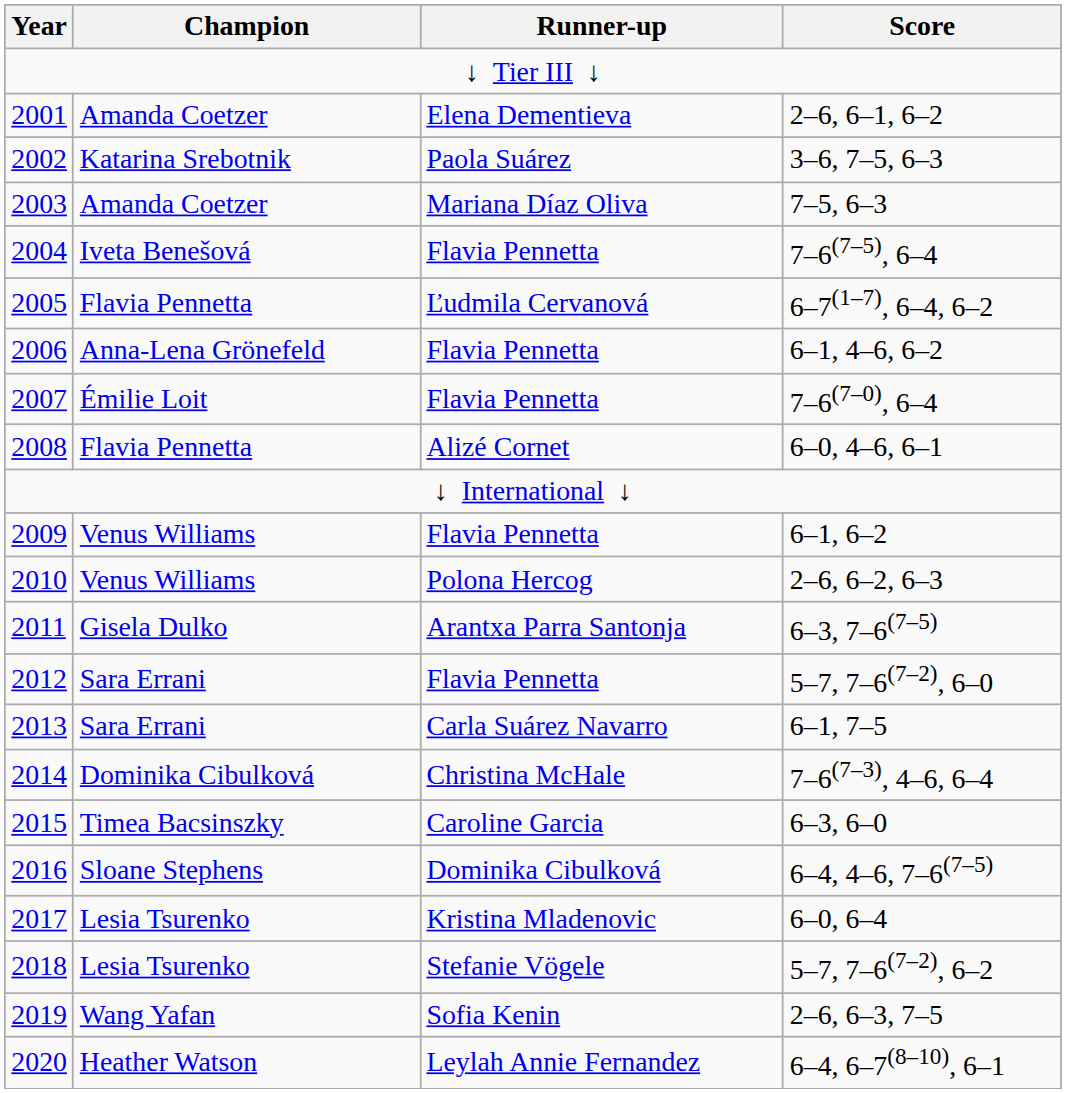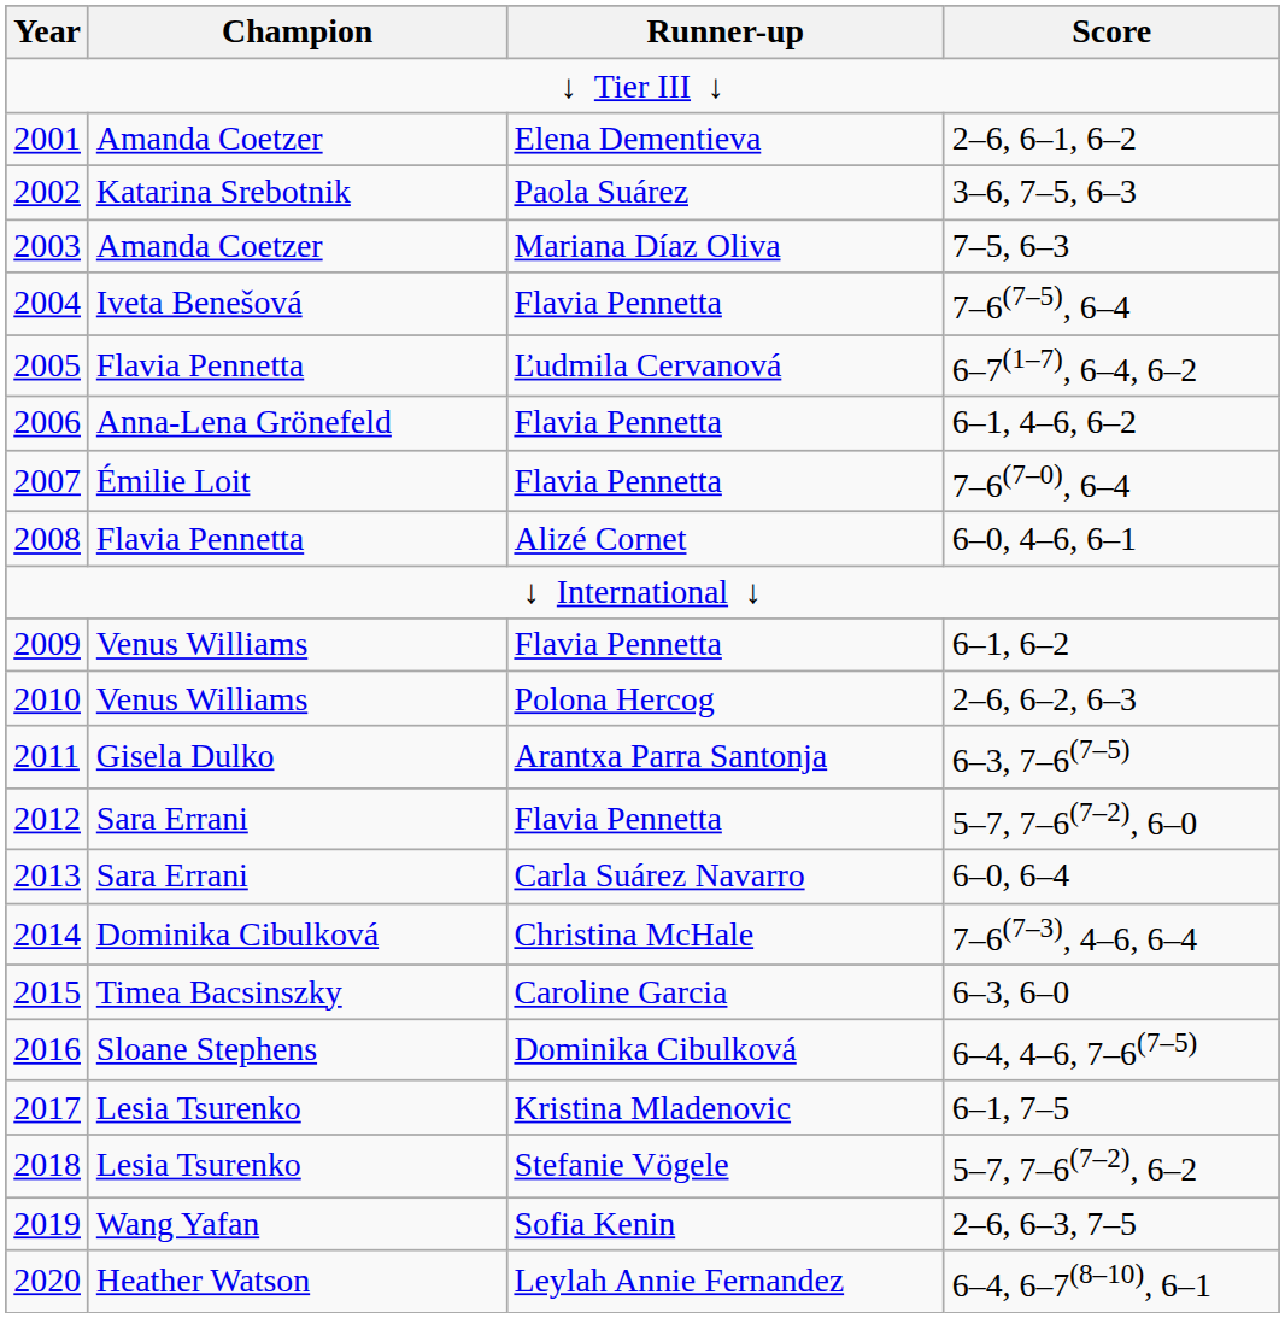2013 | Score: 6–1, 7–5 -> 6–0, 6–4
2017 | Score: 6–0, 6–4 -> 6–1, 7–5
